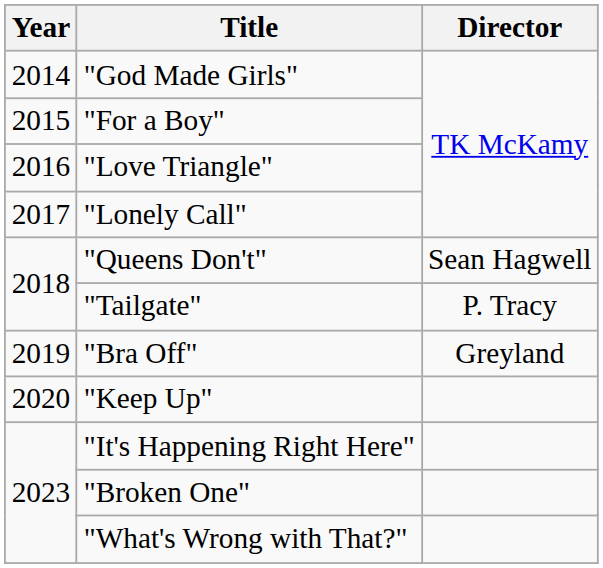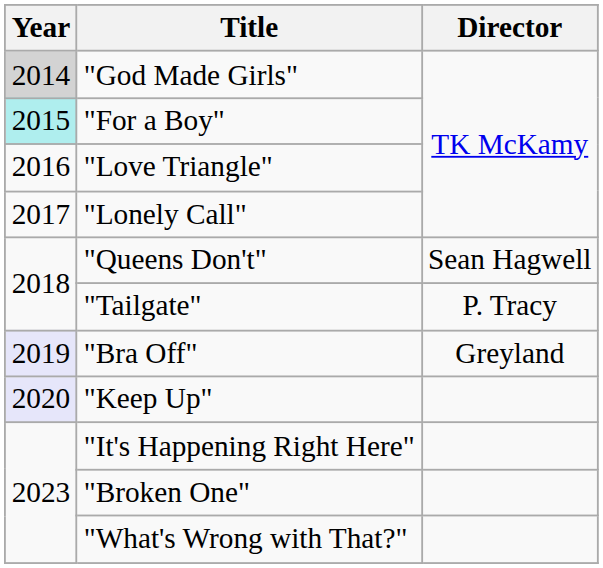"God Made Girls" | Year: no background -> lightgrey background
"For a Boy" | Year: no background -> paleturquoise background
"Bra Off" | Year: no background -> lavender background
"Keep Up" | Year: no background -> lavender background
